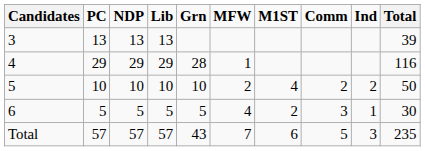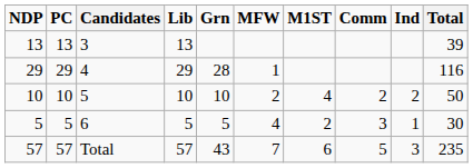columns swapped: Candidates <-> NDP
